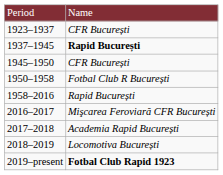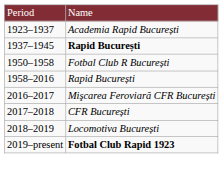1923–1937 | column 2: CFR București -> Academia Rapid București
- row: 1945–1950 | CFR București
2017–2018 | column 2: Academia Rapid București -> CFR București
